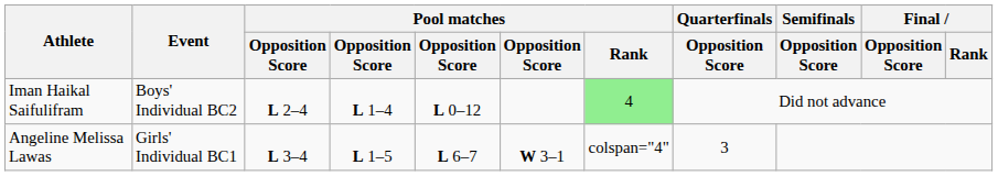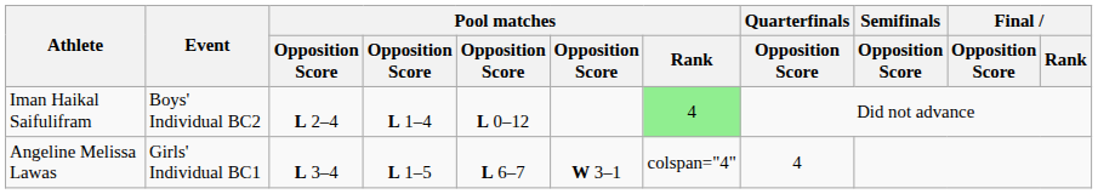Angeline Melissa Lawas | Quarterfinals / Opposition Score: 3 -> 4
